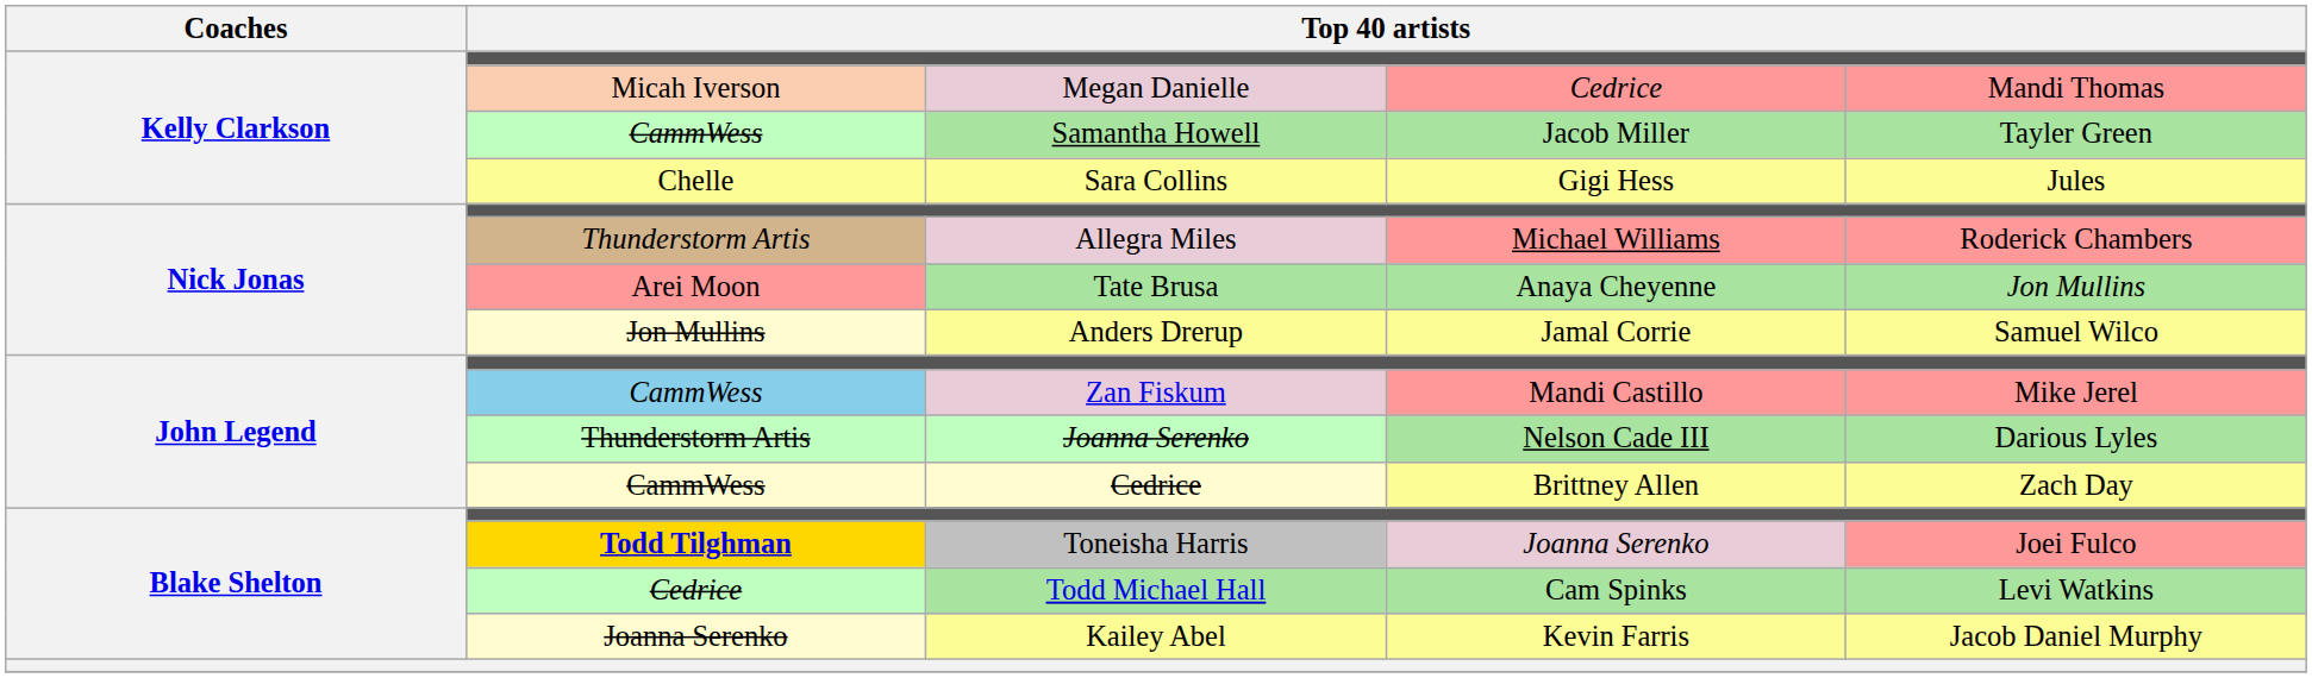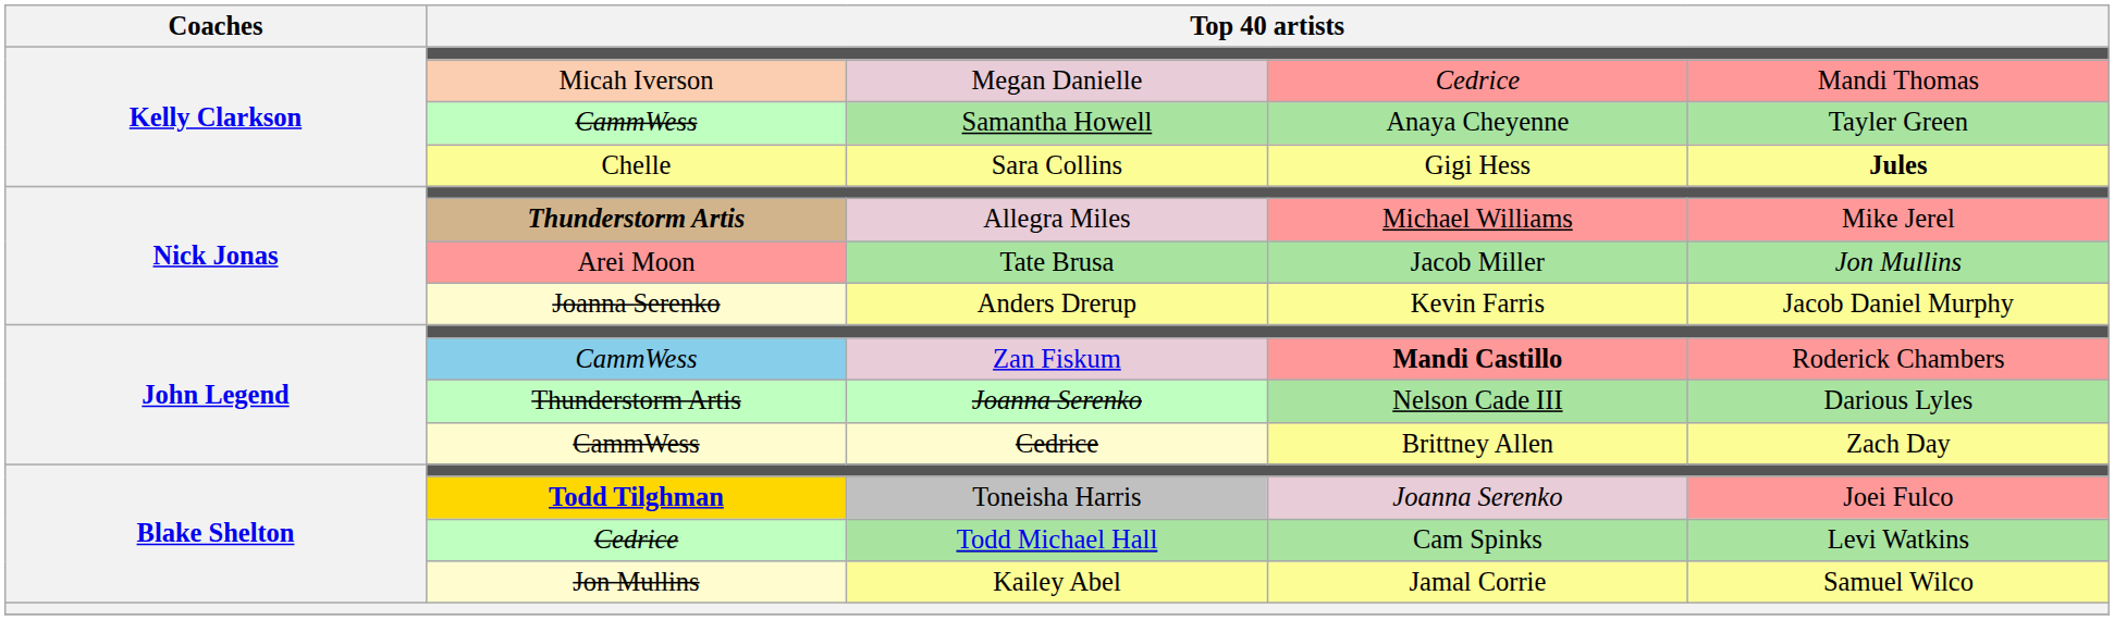Samantha Howell | column 4: Jacob Miller -> Anaya Cheyenne
Sara Collins | column 5: normal -> bold
Allegra Miles | column 2: normal -> bold
Allegra Miles | column 5: Roderick Chambers -> Mike Jerel
Tate Brusa | column 4: Anaya Cheyenne -> Jacob Miller
Anders Drerup | column 2: Jon Mullins -> Joanna Serenko
Anders Drerup | column 4: Jamal Corrie -> Kevin Farris
Anders Drerup | column 5: Samuel Wilco -> Jacob Daniel Murphy
Zan Fiskum | column 4: normal -> bold
Zan Fiskum | column 5: Mike Jerel -> Roderick Chambers
Kailey Abel | column 2: Joanna Serenko -> Jon Mullins
Kailey Abel | column 4: Kevin Farris -> Jamal Corrie
Kailey Abel | column 5: Jacob Daniel Murphy -> Samuel Wilco
